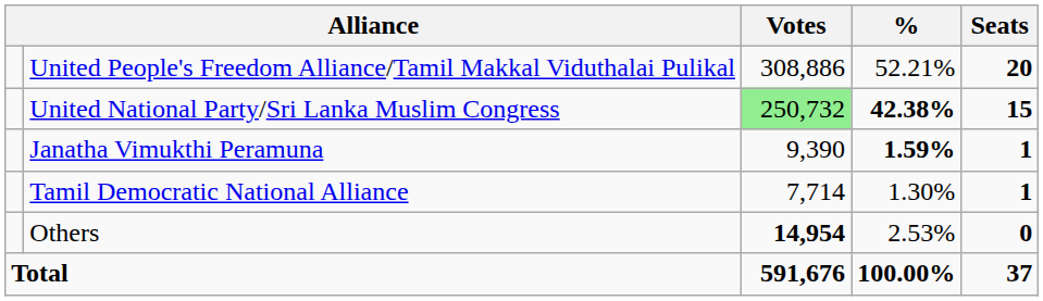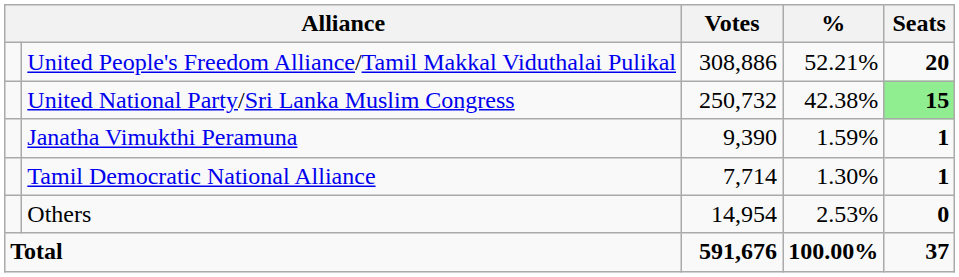United National Party/Sri Lanka Muslim Congress | Votes: lightgreen background -> no background
United National Party/Sri Lanka Muslim Congress | %: bold -> normal
United National Party/Sri Lanka Muslim Congress | Seats: no background -> lightgreen background
Janatha Vimukthi Peramuna | %: bold -> normal
Others | Votes: bold -> normal
